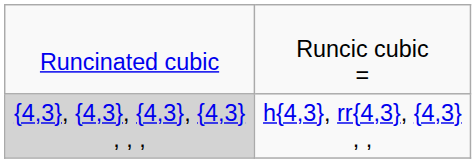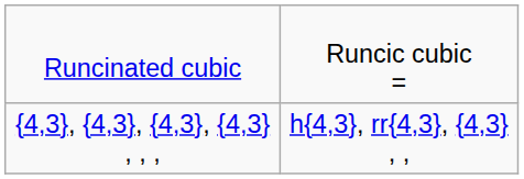h{4,3}, rr{4,3}, {4,3} , , | column 1: lightgrey background -> no background
